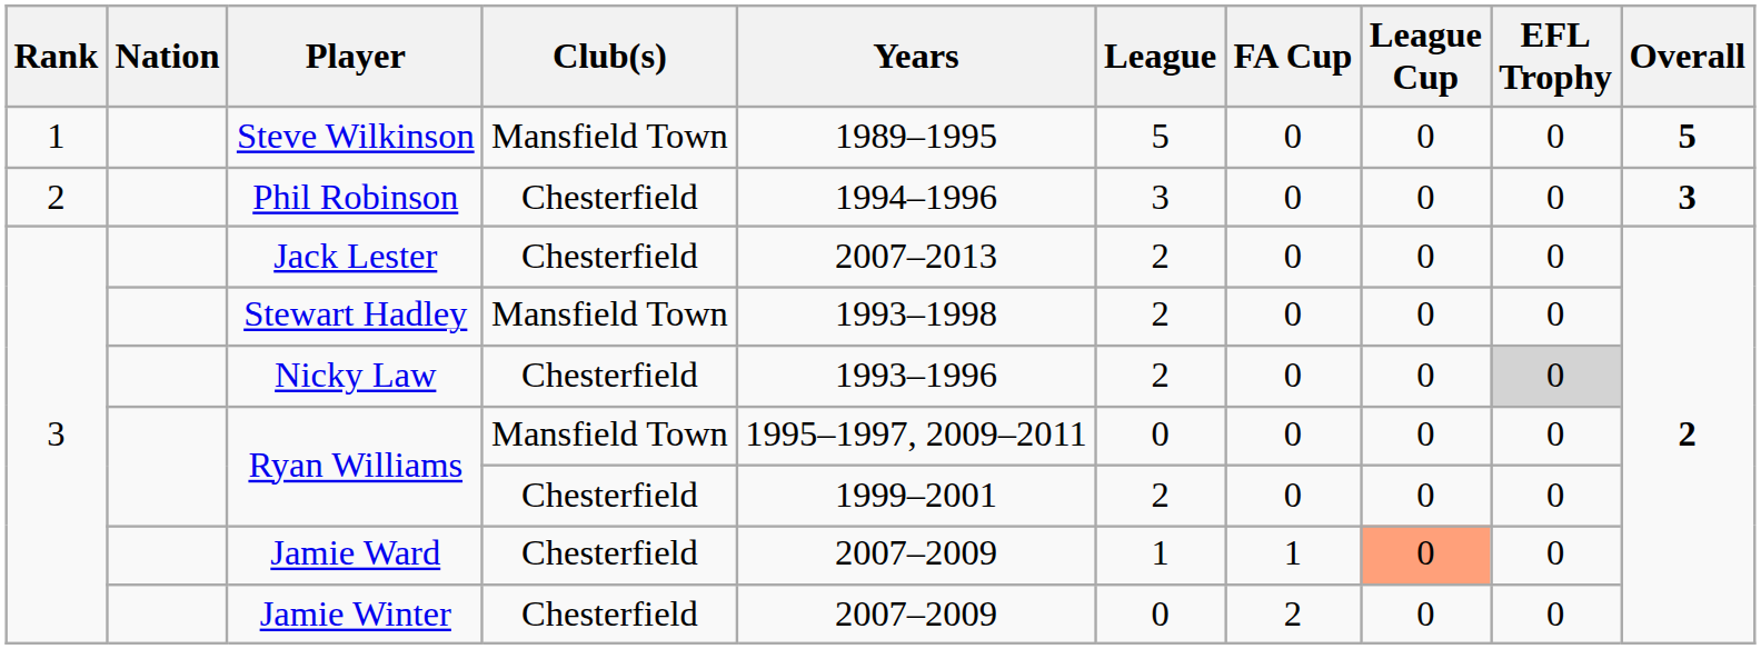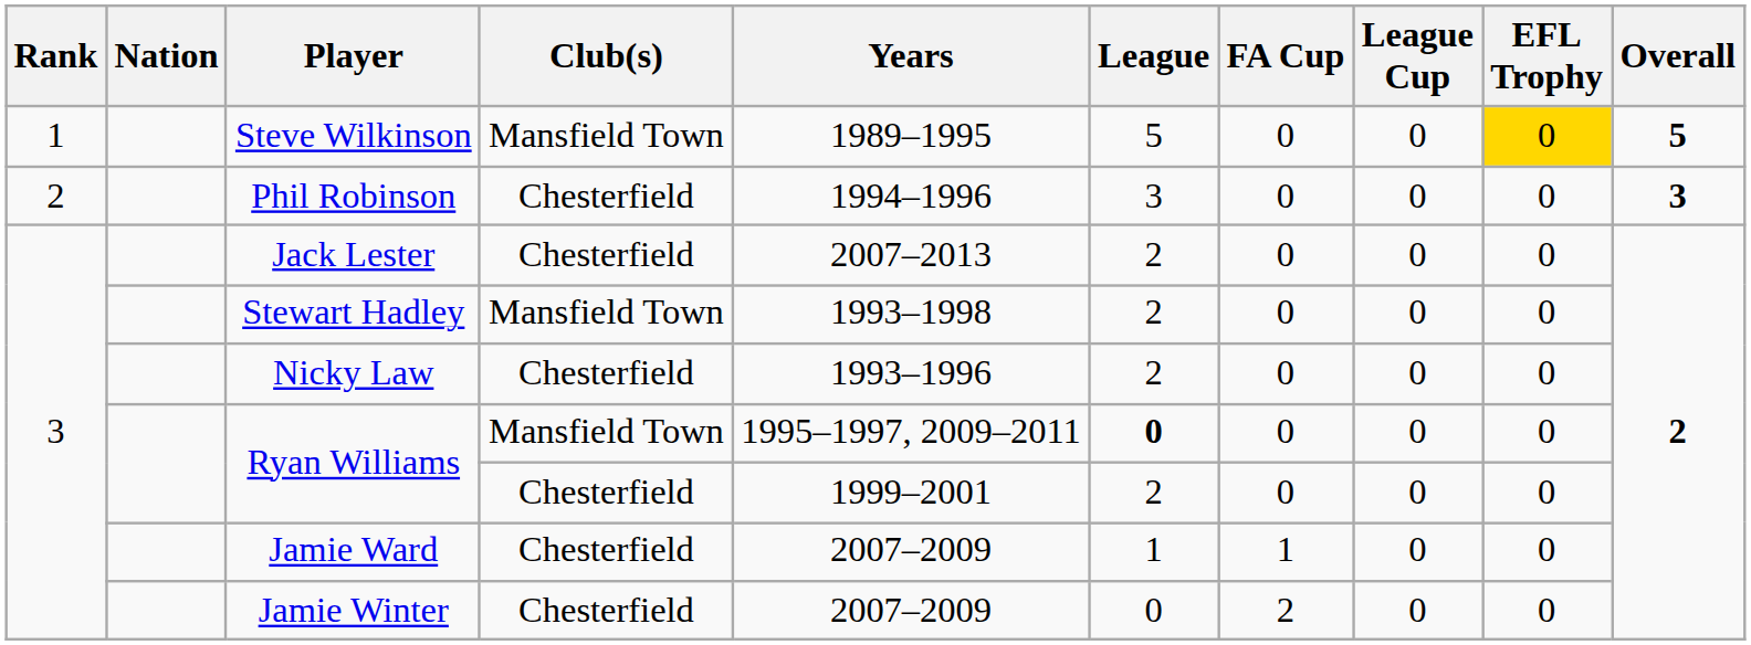Steve Wilkinson | EFL Trophy: no background -> gold background
Nicky Law | EFL Trophy: lightgrey background -> no background
Ryan Williams / Mansfield Town | League: normal -> bold
Jamie Ward | League Cup: lightsalmon background -> no background
